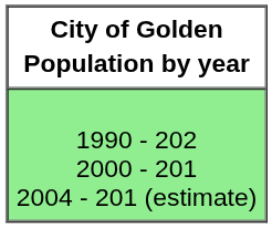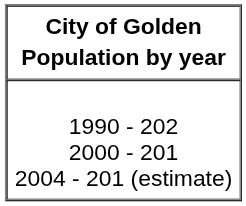row 2 | column 1: lightgreen background -> no background
